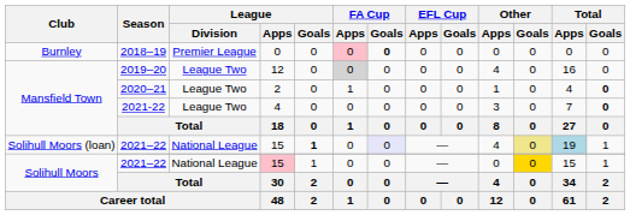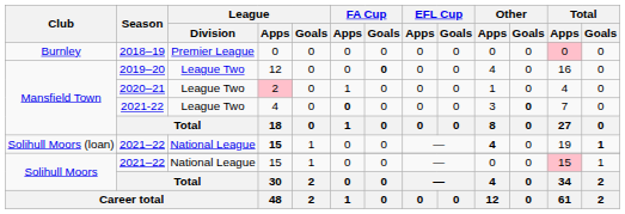2018–19 | FA Cup / Apps: pink background -> no background
2018–19 | FA Cup / Goals: bold -> normal
2018–19 | Total / Apps: no background -> pink background
2019–20 | FA Cup / Apps: lightgrey background -> no background
2019–20 | FA Cup / Goals: normal -> bold
2020–21 | League / Apps: no background -> pink background
2020–21 | Total / Goals: bold -> normal
2021-22 | FA Cup / Apps: normal -> bold
2021-22 | Other / Goals: normal -> bold
2021-22 | Total / Goals: bold -> normal
Solihull Moors (loan) / 2021–22 | League / Apps: normal -> bold
Solihull Moors (loan) / 2021–22 | League / Goals: bold -> normal
Solihull Moors (loan) / 2021–22 | FA Cup / Goals: lavender background -> no background
Solihull Moors (loan) / 2021–22 | Other / Apps: normal -> bold
Solihull Moors (loan) / 2021–22 | Other / Goals: khaki background -> no background
Solihull Moors (loan) / 2021–22 | Total / Apps: lightblue background -> no background
Solihull Moors (loan) / 2021–22 | Total / Goals: normal -> bold
Solihull Moors / 2021–22 | League / Apps: pink background -> no background
Solihull Moors / 2021–22 | Other / Goals: gold background -> no background
Solihull Moors / 2021–22 | Total / Apps: no background -> pink background
